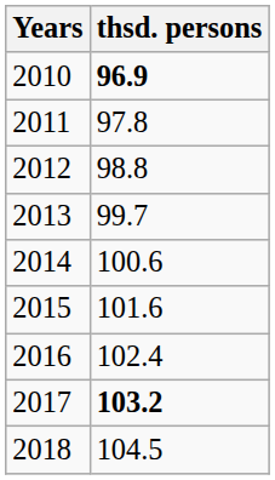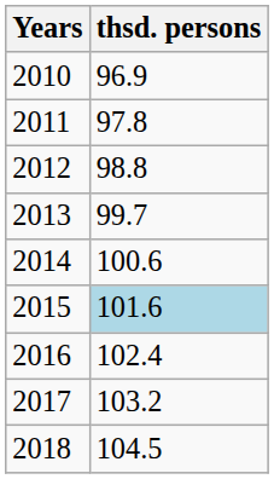2010 | thsd. persons: bold -> normal
2015 | thsd. persons: no background -> lightblue background
2017 | thsd. persons: bold -> normal
